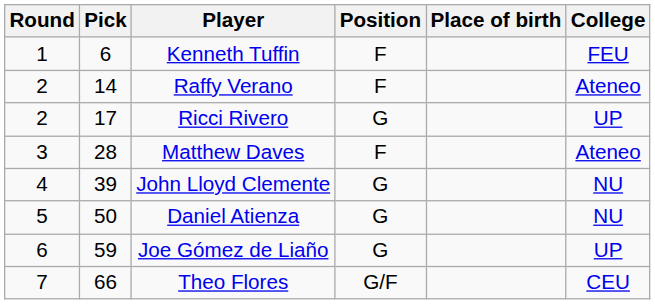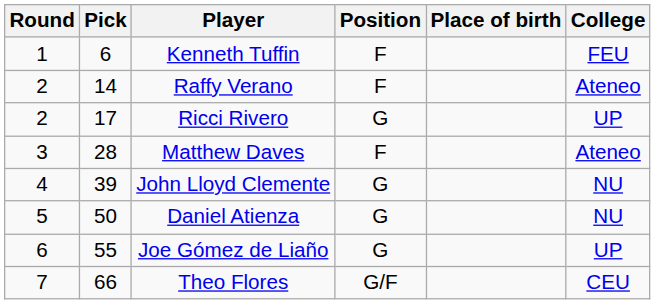Joe Gómez de Liaño | Pick: 59 -> 55
